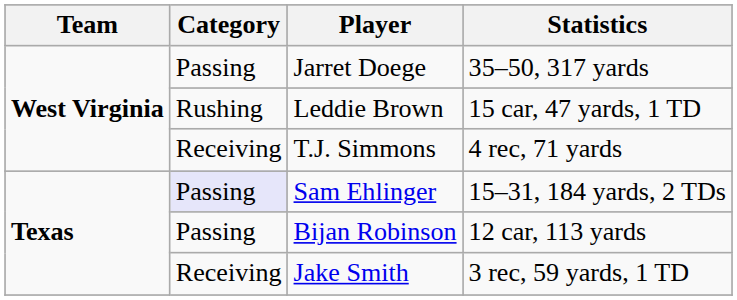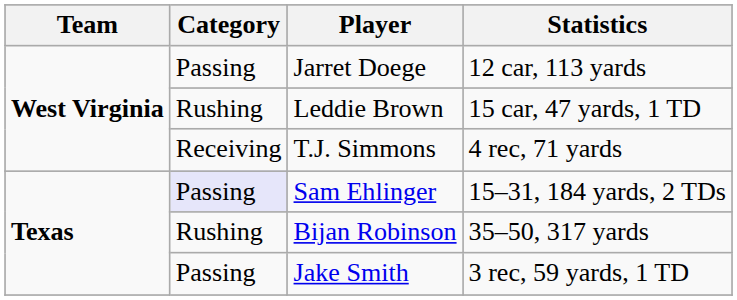Jarret Doege | Statistics: 35–50, 317 yards -> 12 car, 113 yards
Bijan Robinson | Category: Passing -> Rushing
Bijan Robinson | Statistics: 12 car, 113 yards -> 35–50, 317 yards
Jake Smith | Category: Receiving -> Passing
